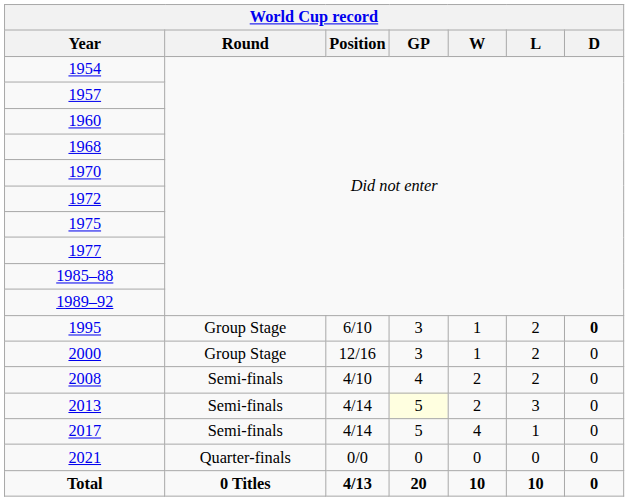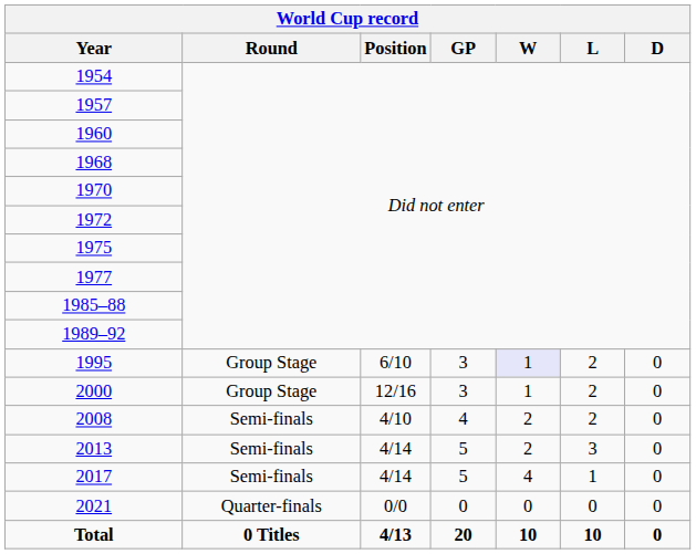1995 | W: no background -> lavender background
1995 | D: bold -> normal
2013 | GP: lightyellow background -> no background
